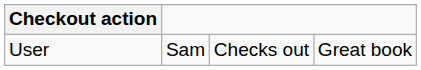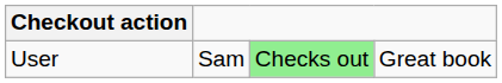User | column 3: no background -> lightgreen background
